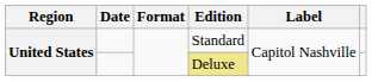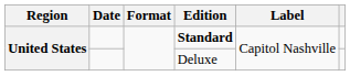Standard | Edition: normal -> bold
Deluxe | Edition: khaki background -> no background
